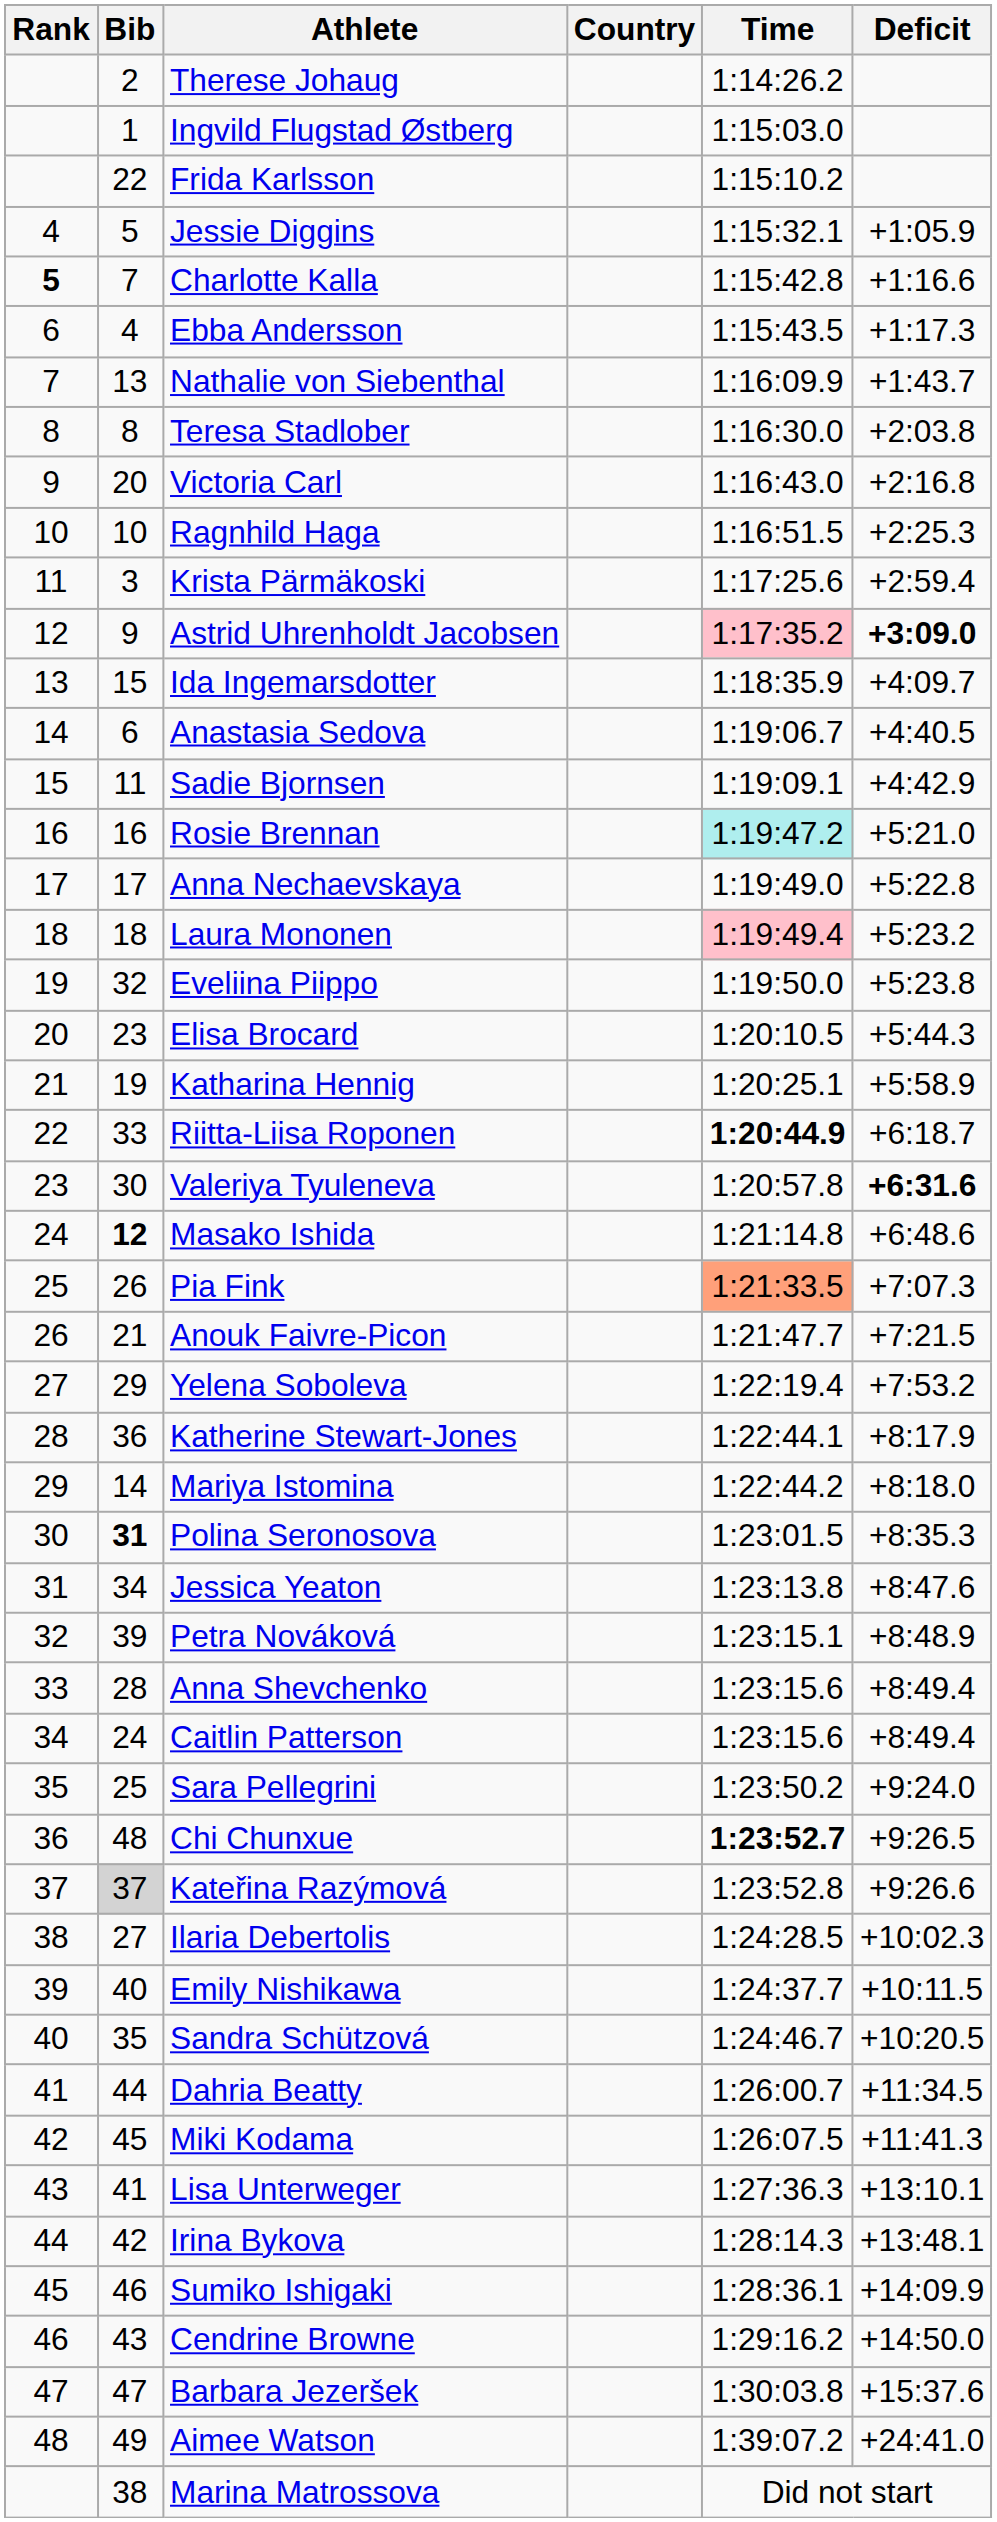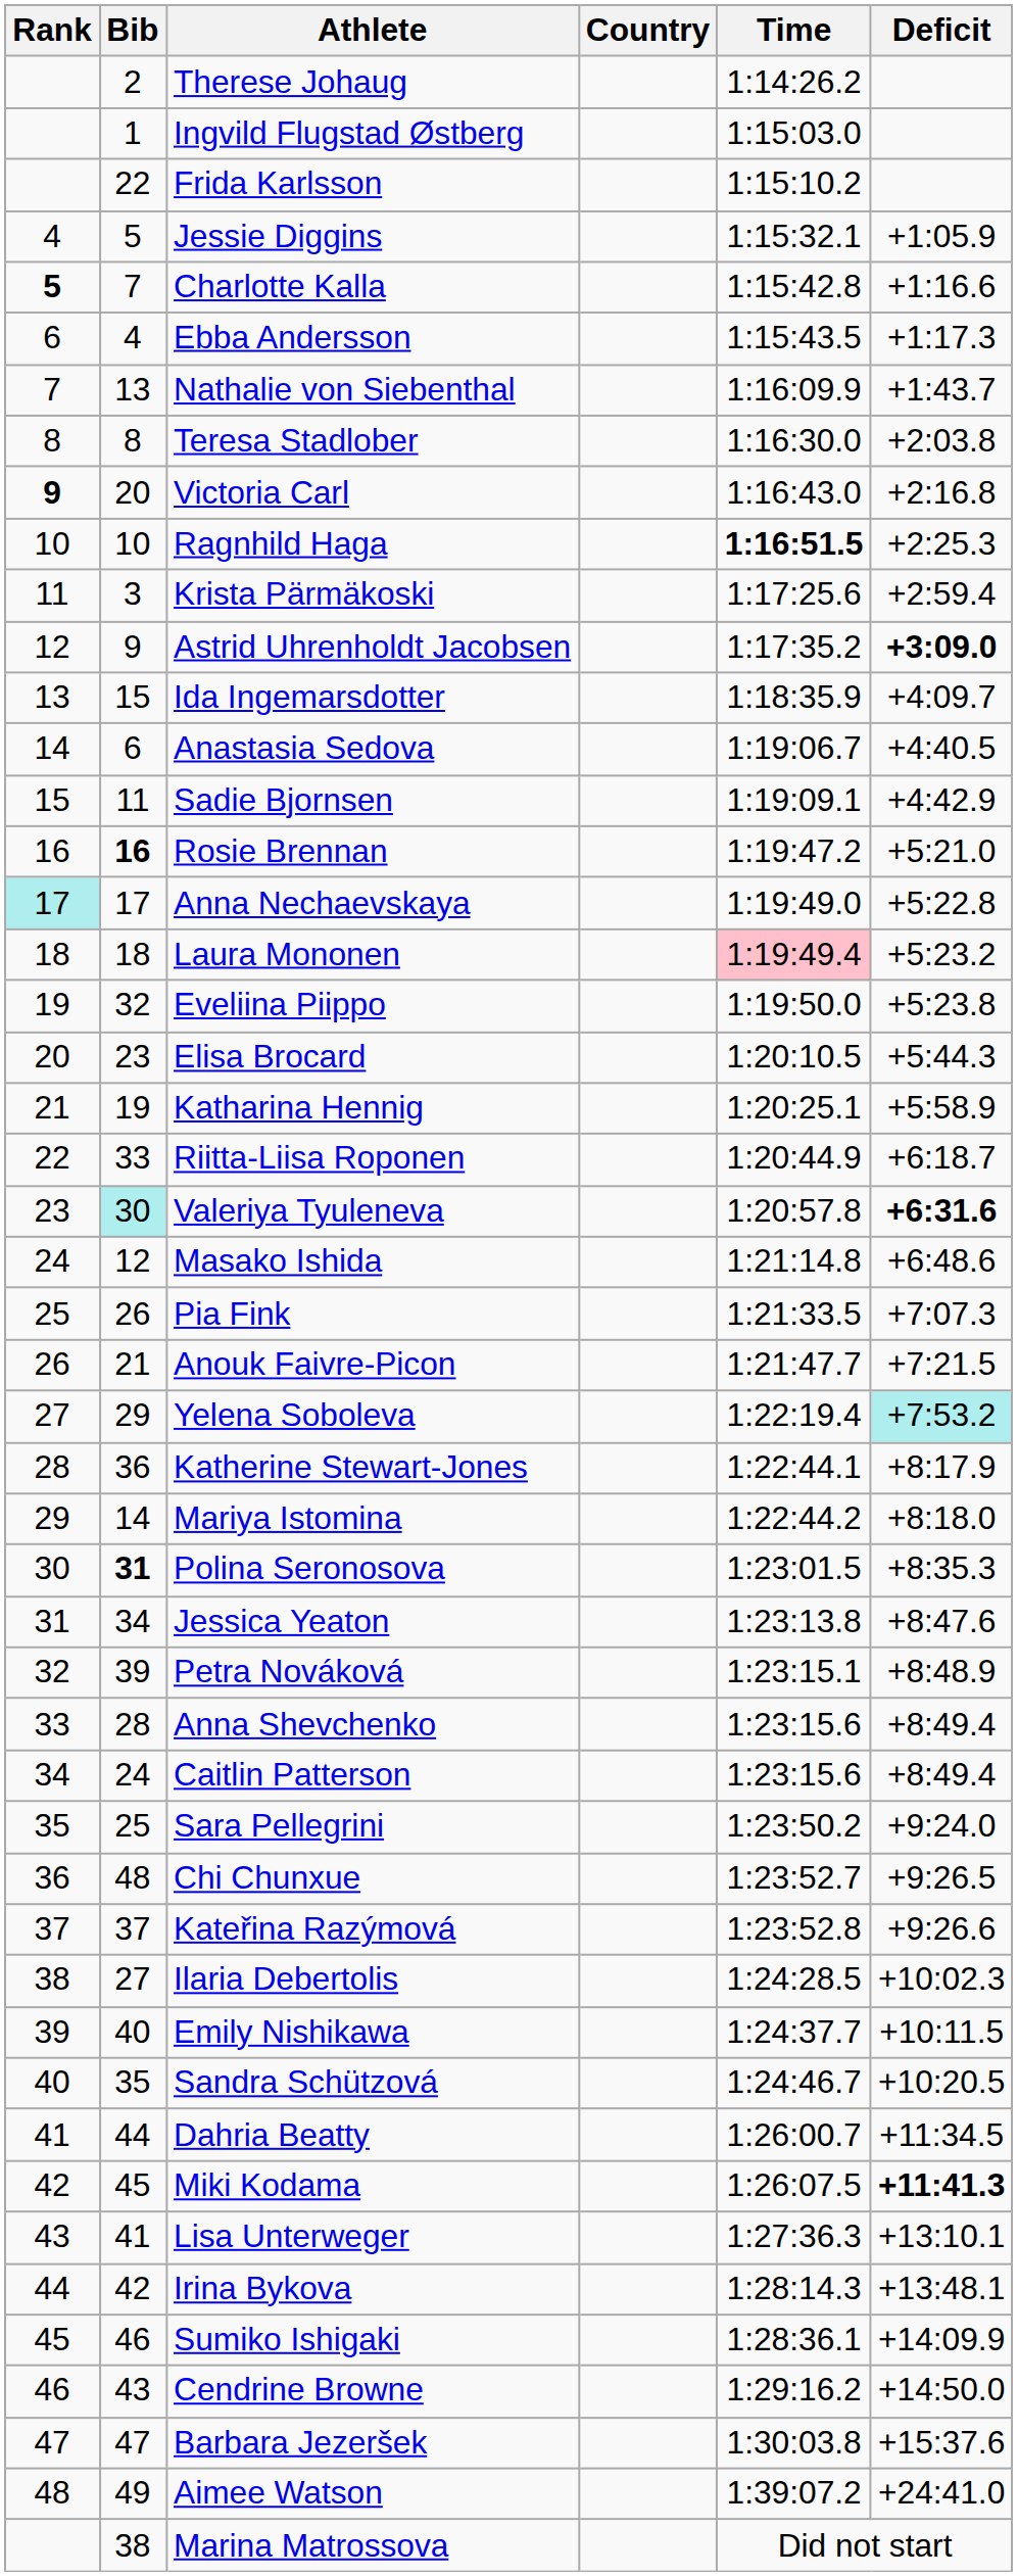Victoria Carl | Rank: normal -> bold
Ragnhild Haga | Time: normal -> bold
Astrid Uhrenholdt Jacobsen | Time: pink background -> no background
Rosie Brennan | Bib: normal -> bold
Rosie Brennan | Time: paleturquoise background -> no background
Anna Nechaevskaya | Rank: no background -> paleturquoise background
Riitta-Liisa Roponen | Time: bold -> normal
Valeriya Tyuleneva | Bib: no background -> paleturquoise background
Masako Ishida | Bib: bold -> normal
Pia Fink | Time: lightsalmon background -> no background
Yelena Soboleva | Deficit: no background -> paleturquoise background
Chi Chunxue | Time: bold -> normal
Kateřina Razýmová | Bib: lightgrey background -> no background
Miki Kodama | Deficit: normal -> bold
